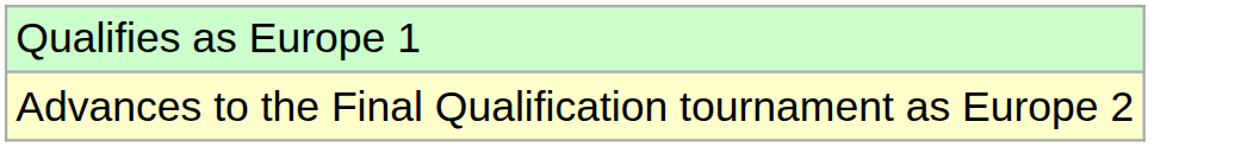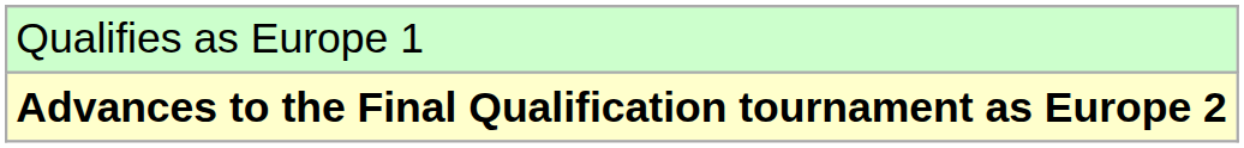row 2 | column 1: normal -> bold
